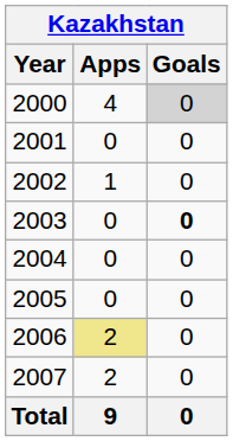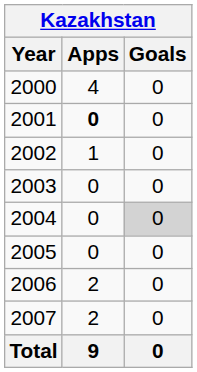2000 | Goals: lightgrey background -> no background
2001 | Apps: normal -> bold
2003 | Goals: bold -> normal
2004 | Goals: no background -> lightgrey background
2006 | Apps: khaki background -> no background
